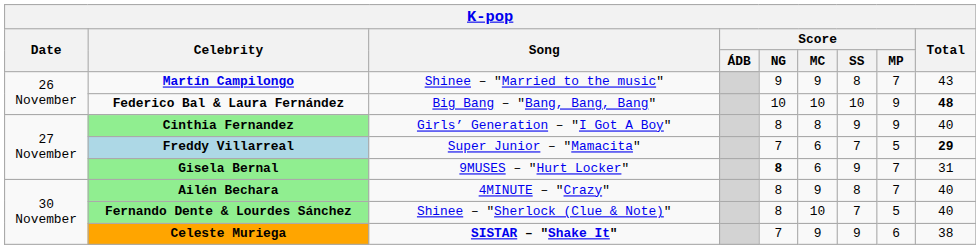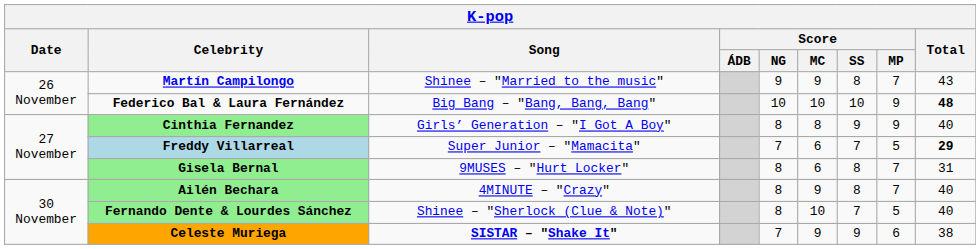Gisela Bernal | Score / NG: bold -> normal
Gisela Bernal | Score / SS: 9 -> 8
